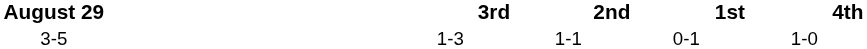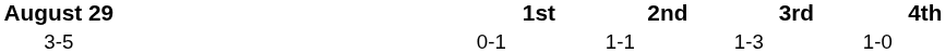columns swapped: 1st <-> 3rd
